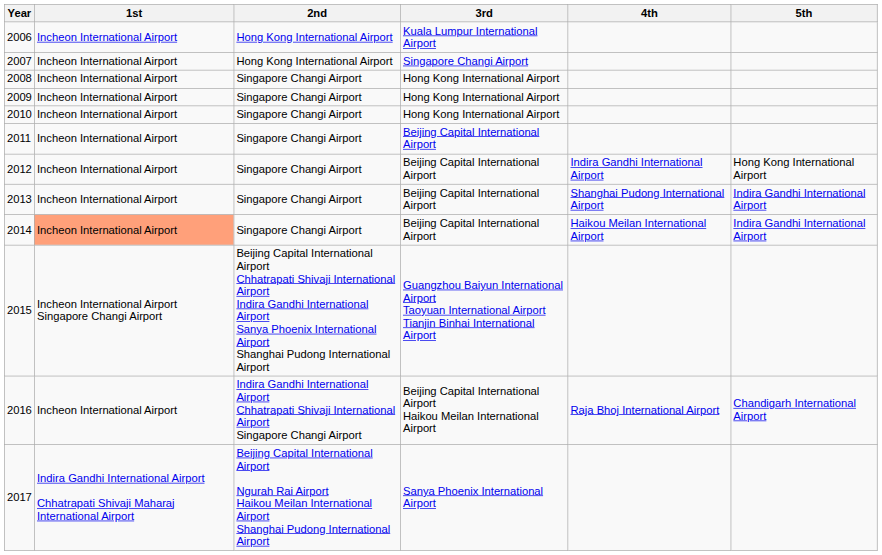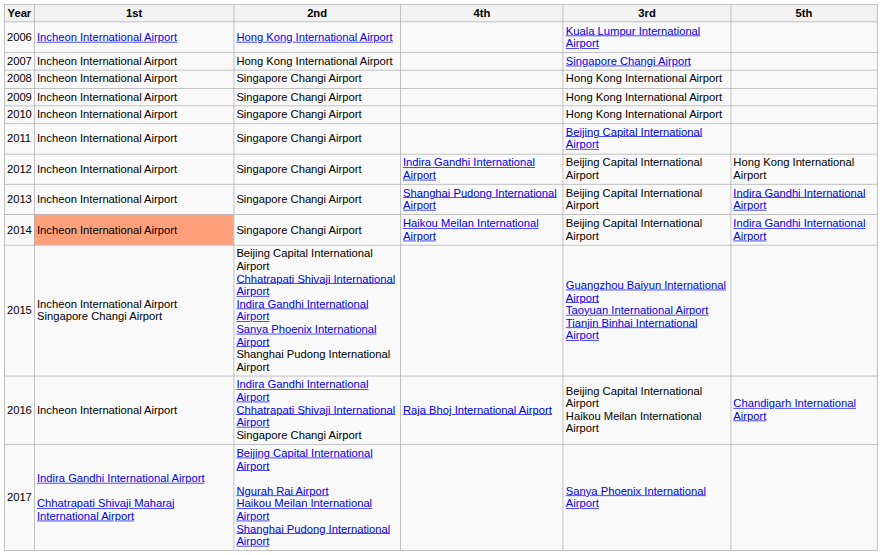columns swapped: 3rd <-> 4th
